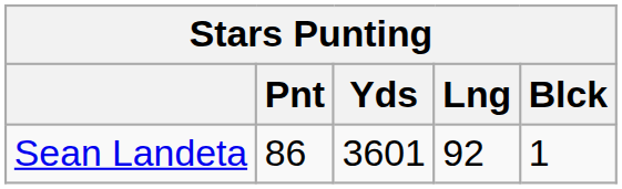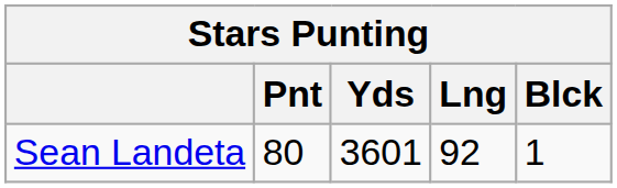Sean Landeta | Pnt: 86 -> 80
